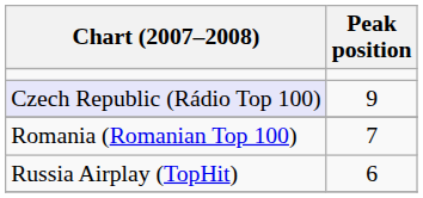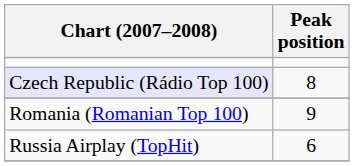row 3 | Peak position: 9 -> 8
row 4 | Peak position: 7 -> 9
